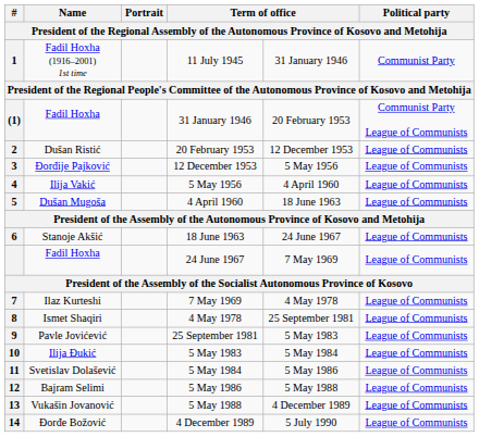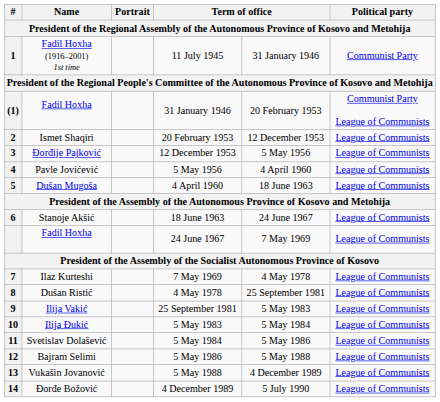2 | Name: Dušan Ristić -> Ismet Shaqiri
4 | Name: Ilija Vakić -> Pavle Jovićević
8 | Name: Ismet Shaqiri -> Dušan Ristić
9 | Name: Pavle Jovićević -> Ilija Vakić
